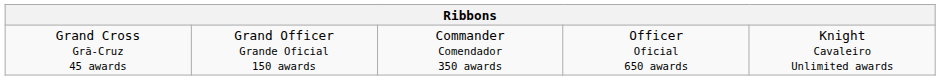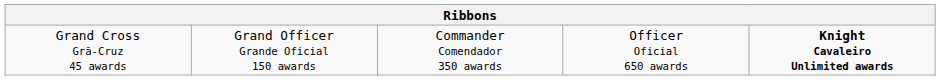Grand Cross Grã-Cruz 45 awards | column 5: normal -> bold
